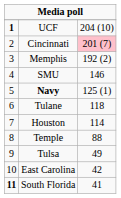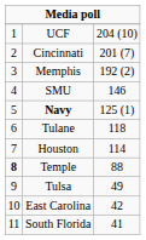UCF | column 1: bold -> normal
Cincinnati | column 3: pink background -> no background
Temple | column 1: normal -> bold
South Florida | column 1: bold -> normal
